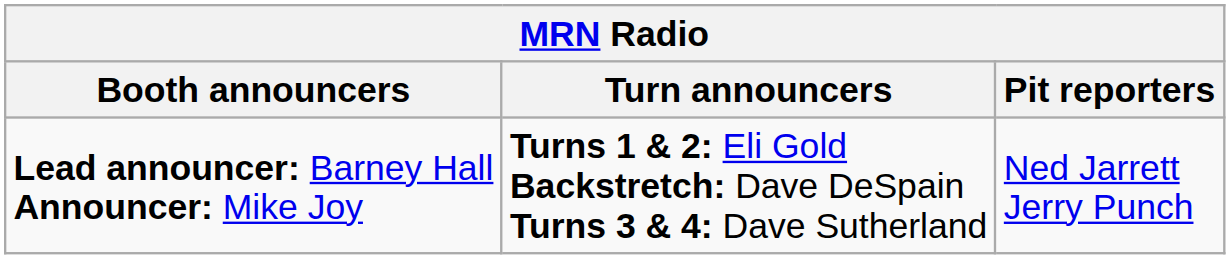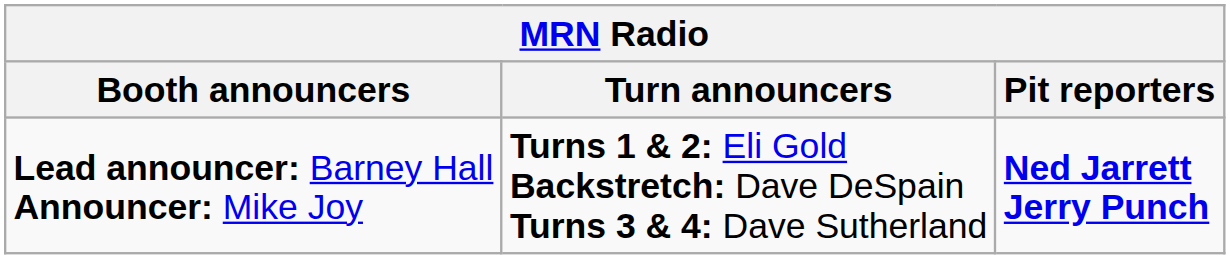Lead announcer: Barney Hall Announcer: Mike Joy | Pit reporters: normal -> bold
